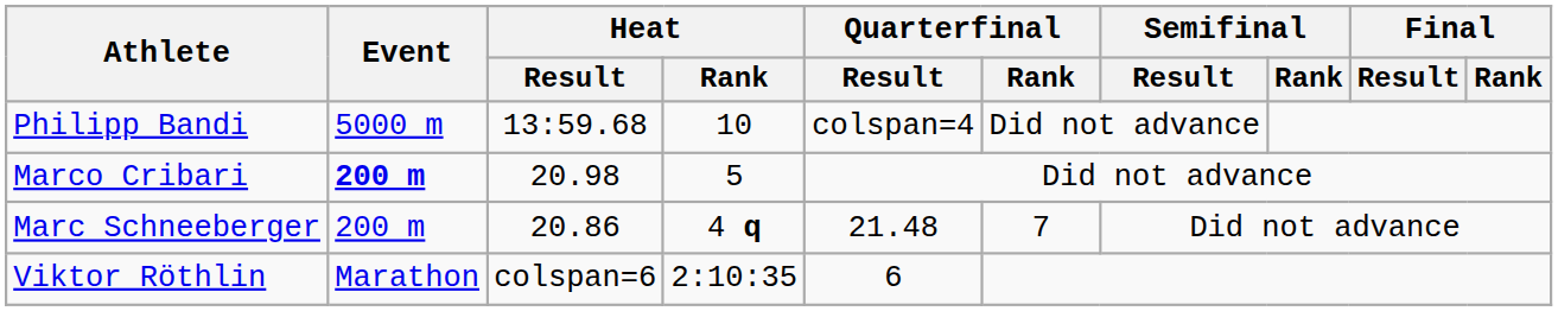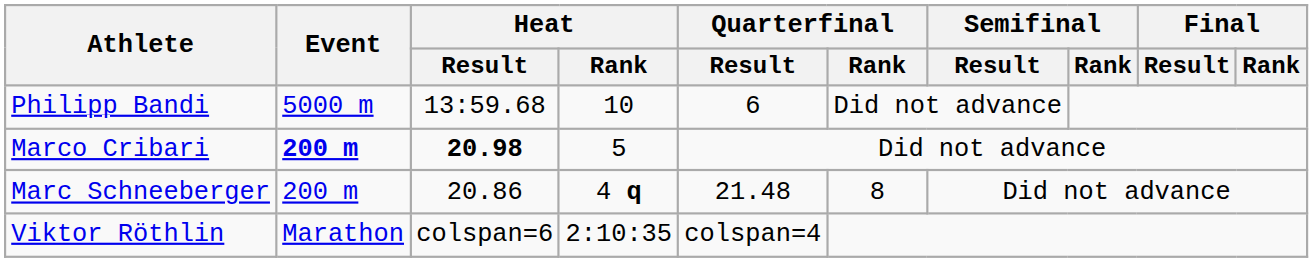Philipp Bandi | Quarterfinal / Result: colspan=4 -> 6
Marco Cribari | Heat / Result: normal -> bold
Marc Schneeberger | Quarterfinal / Rank: 7 -> 8
Viktor Röthlin | Quarterfinal / Result: 6 -> colspan=4
